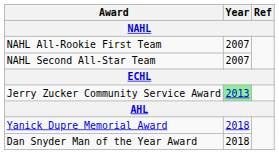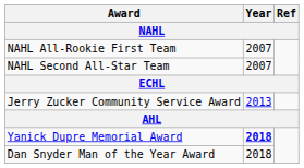Jerry Zucker Community Service Award | Year: lightgreen background -> no background
Yanick Dupre Memorial Award | Year: normal -> bold
